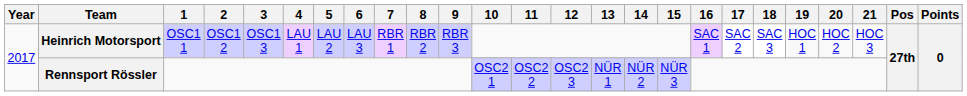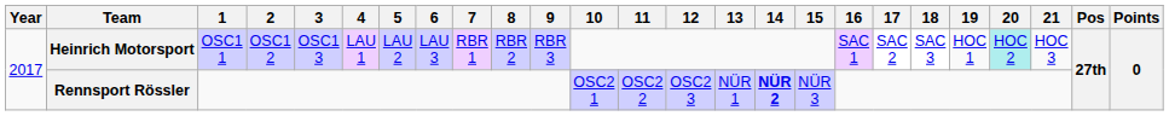Heinrich Motorsport | 20: no background -> paleturquoise background
Rennsport Rössler | 14: normal -> bold
